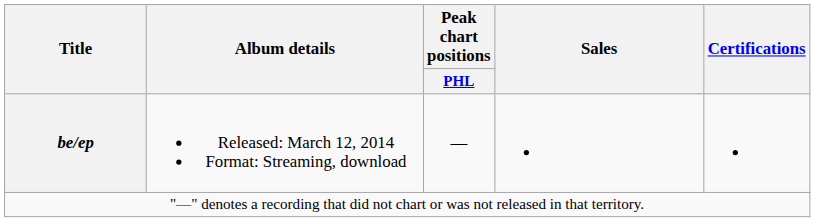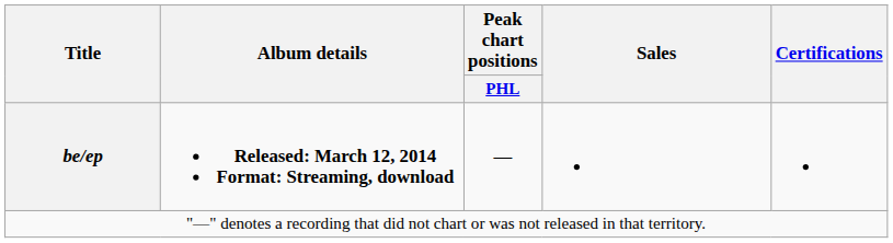be/ep | Album details: normal -> bold
